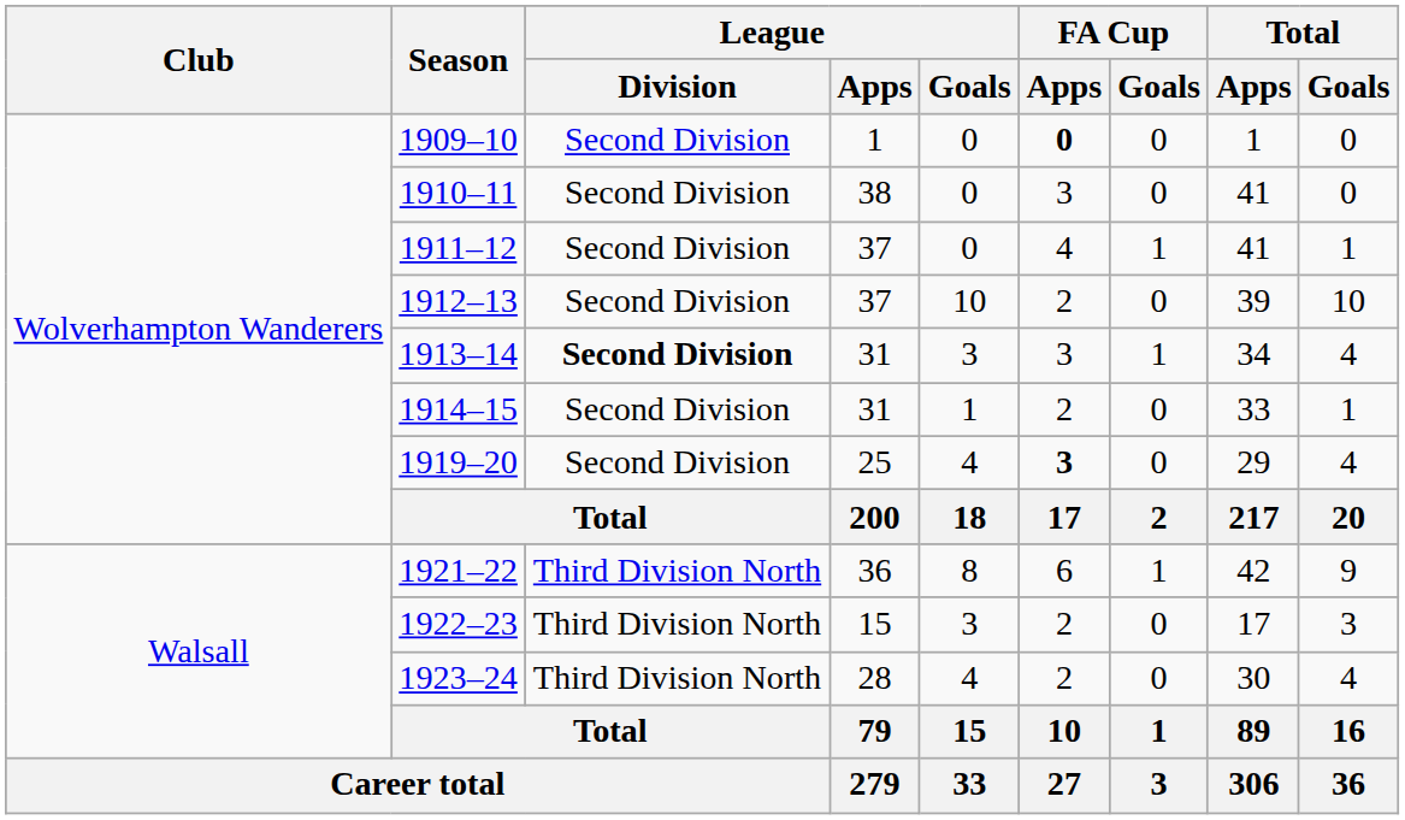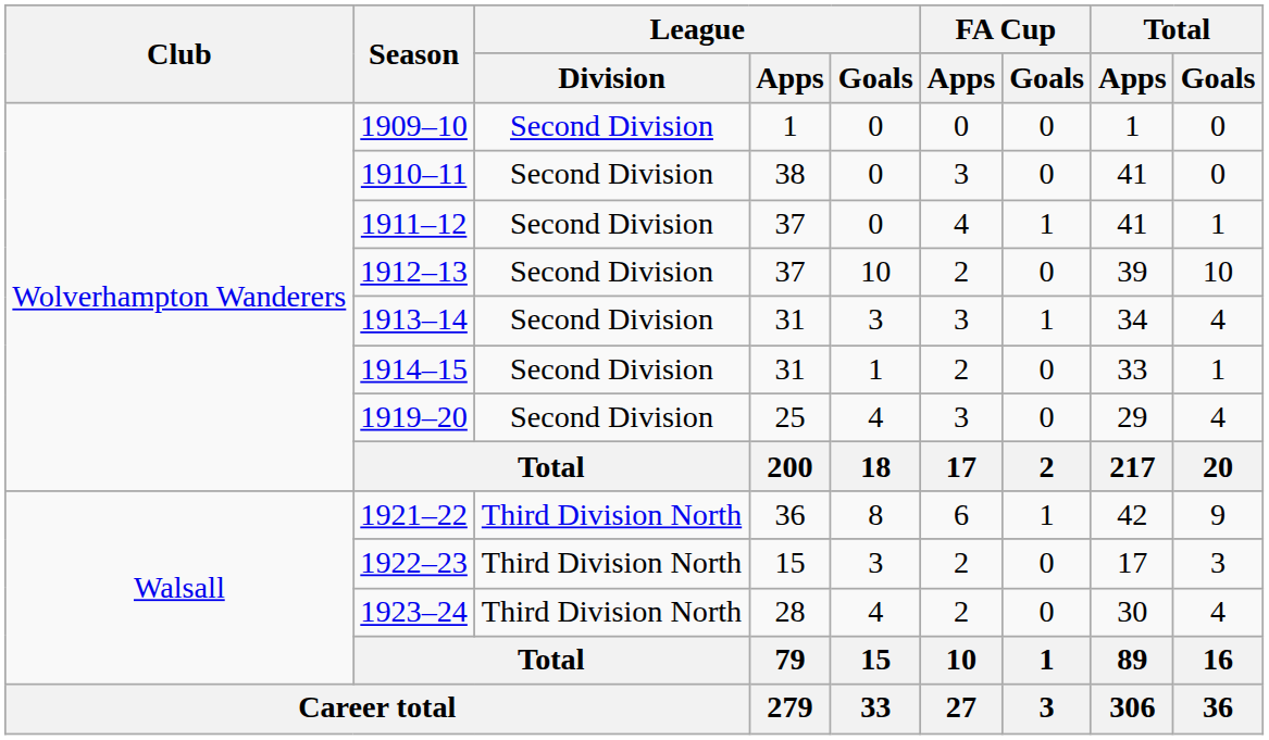1909–10 | FA Cup / Apps: bold -> normal
1913–14 | League / Division: bold -> normal
1919–20 | FA Cup / Apps: bold -> normal
